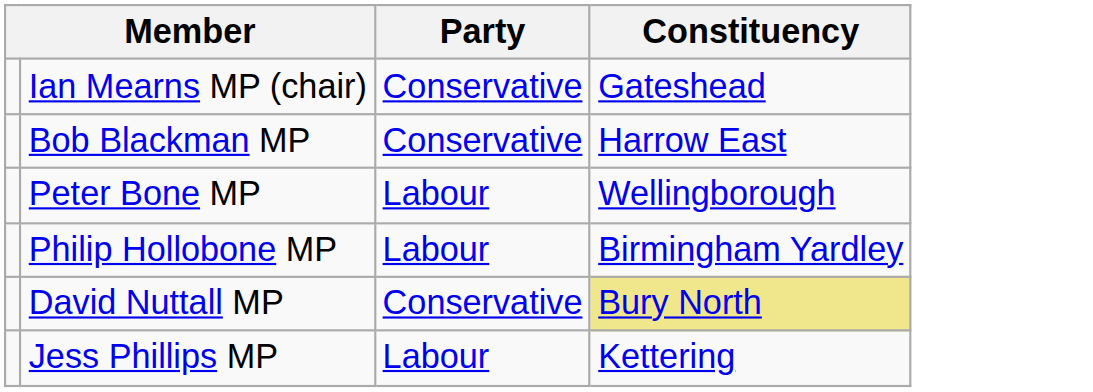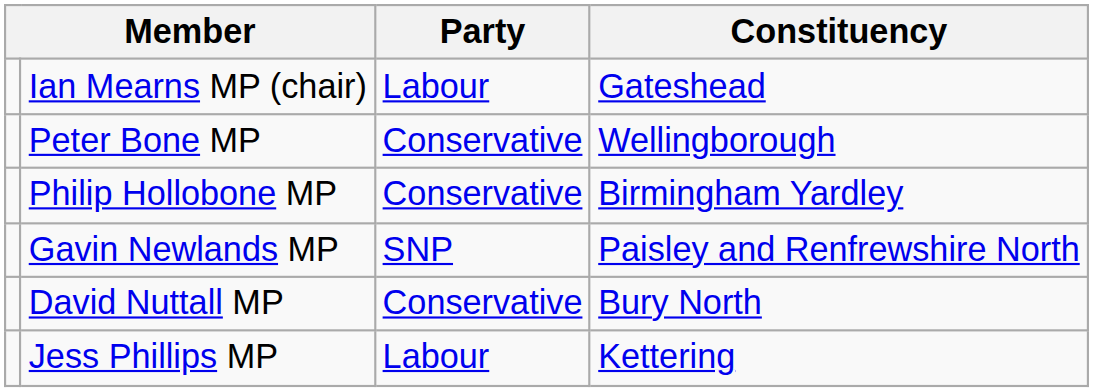Ian Mearns MP (chair) | Party: Conservative -> Labour
- row: Bob Blackman MP | Conservative | Harrow East
Peter Bone MP | Party: Labour -> Conservative
Philip Hollobone MP | Party: Labour -> Conservative
+ row: Gavin Newlands MP | SNP | Paisley and Renfrewshire North
David Nuttall MP | Constituency: khaki background -> no background
